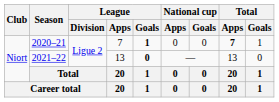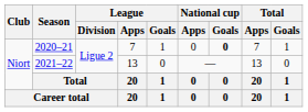2020–21 | League / Goals: bold -> normal
2020–21 | National cup / Goals: normal -> bold
2020–21 | Total / Apps: bold -> normal
2021–22 | League / Goals: bold -> normal
